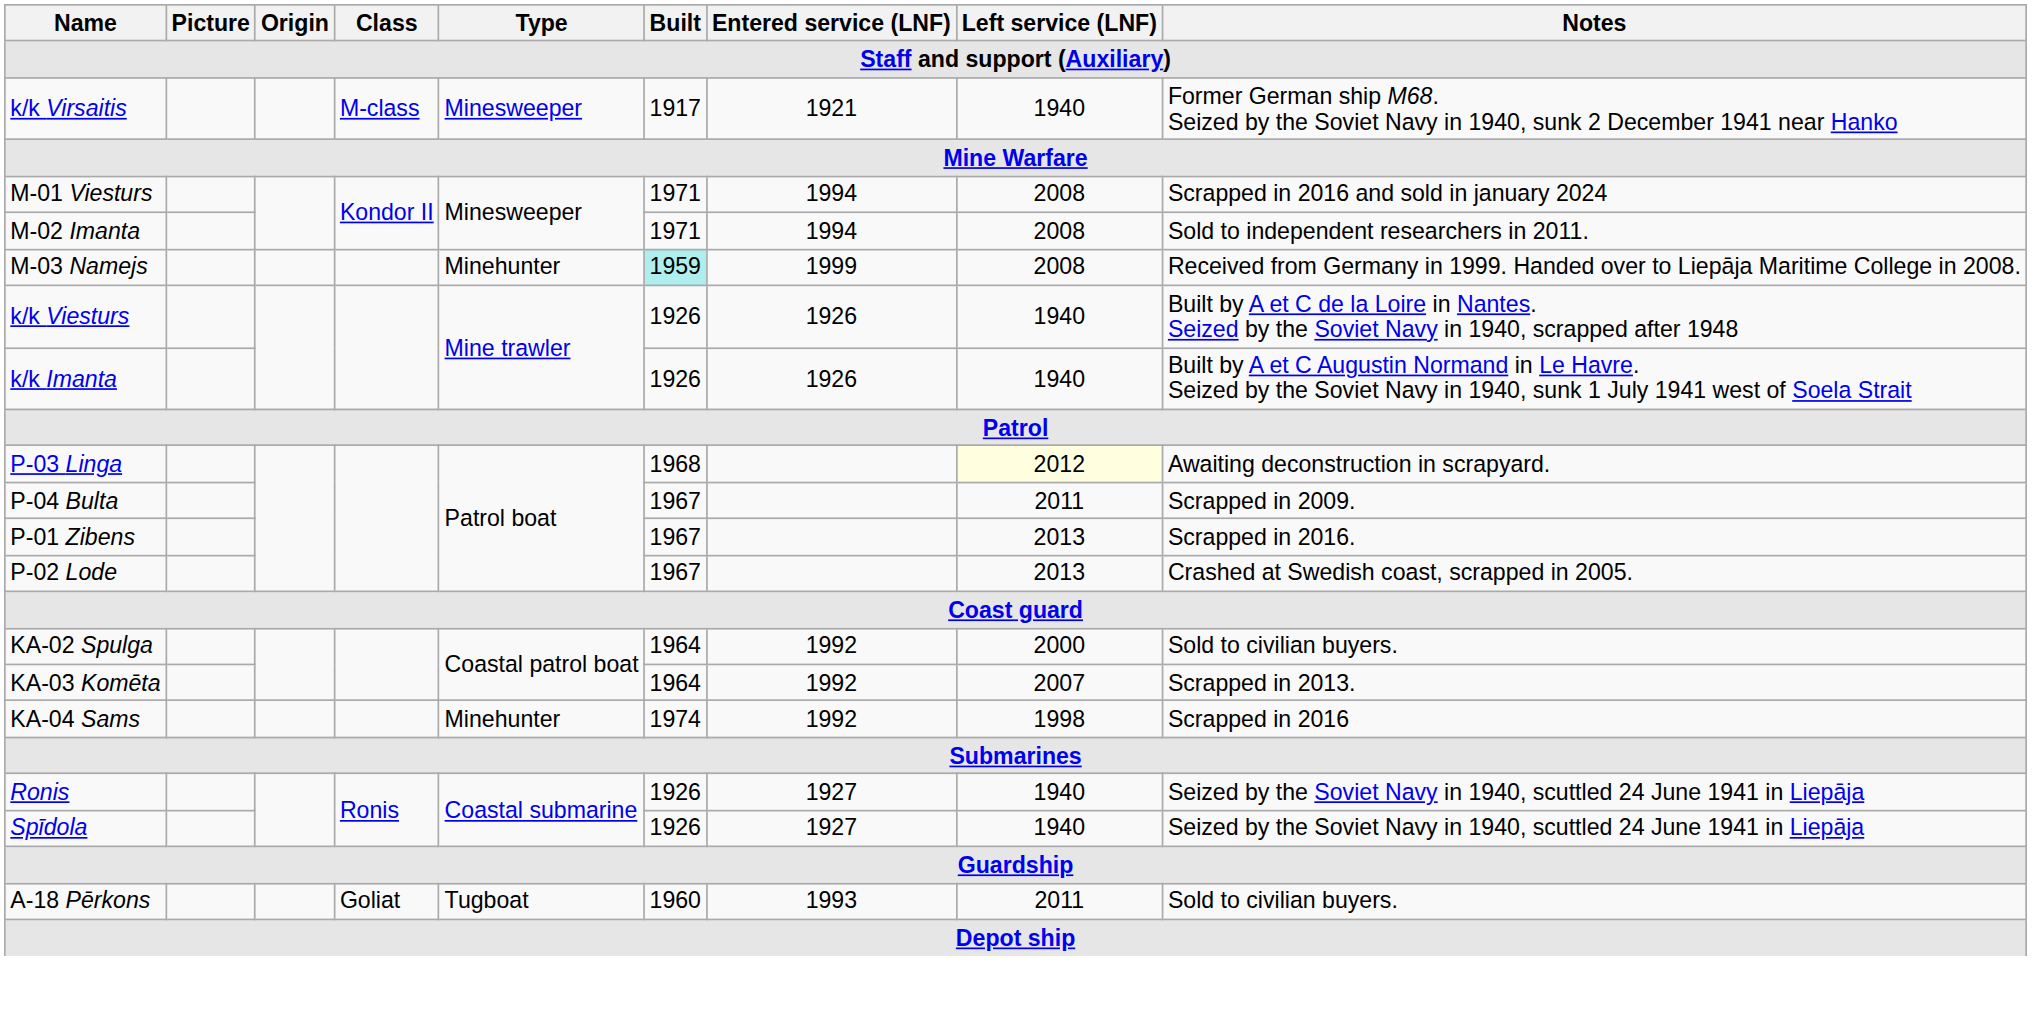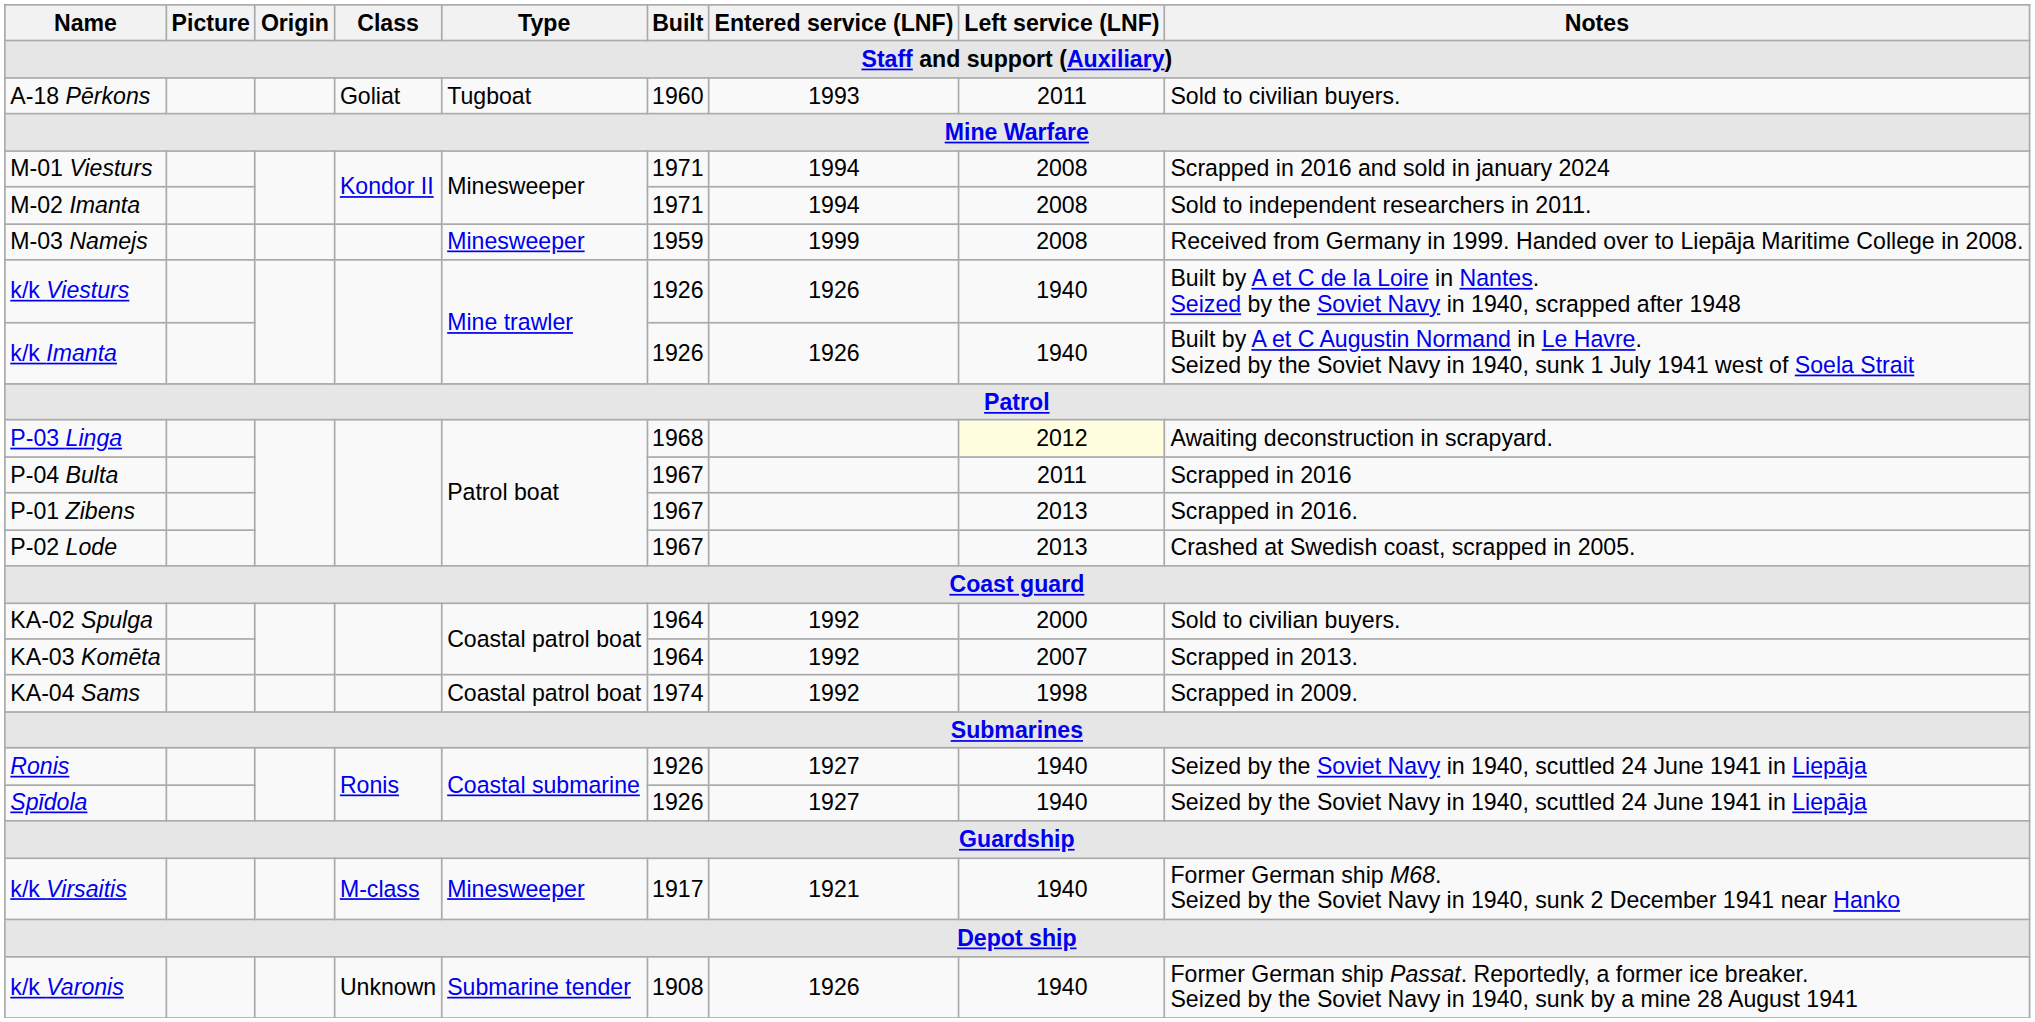rows swapped: A-18 Pērkons <-> k/k Virsaitis
M-03 Namejs | Type: Minehunter -> Minesweeper
M-03 Namejs | Built: paleturquoise background -> no background
P-04 Bulta | Notes: Scrapped in 2009. -> Scrapped in 2016
KA-04 Sams | Type: Minehunter -> Coastal patrol boat
KA-04 Sams | Notes: Scrapped in 2016 -> Scrapped in 2009.
+ row: k/k Varonis | Unknown | Submarine tender | 1908 | 1926 | 1940 | Former German ship Passat. Reportedly, a former ice breaker. Seized by the Soviet Navy in 1940, sunk by a mine 28 August 1941
